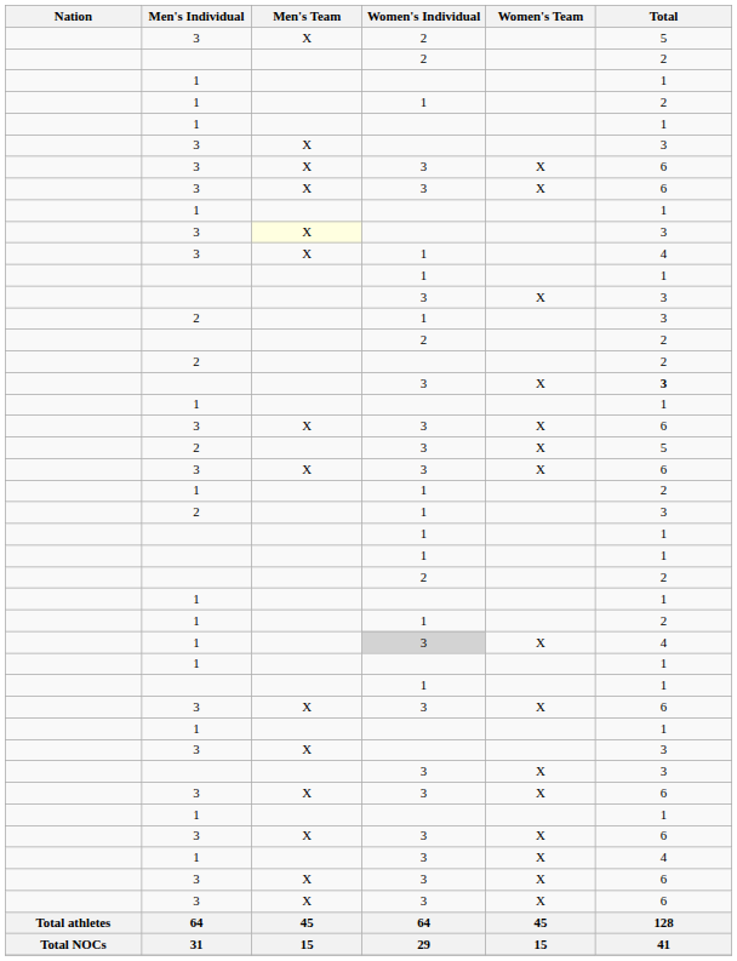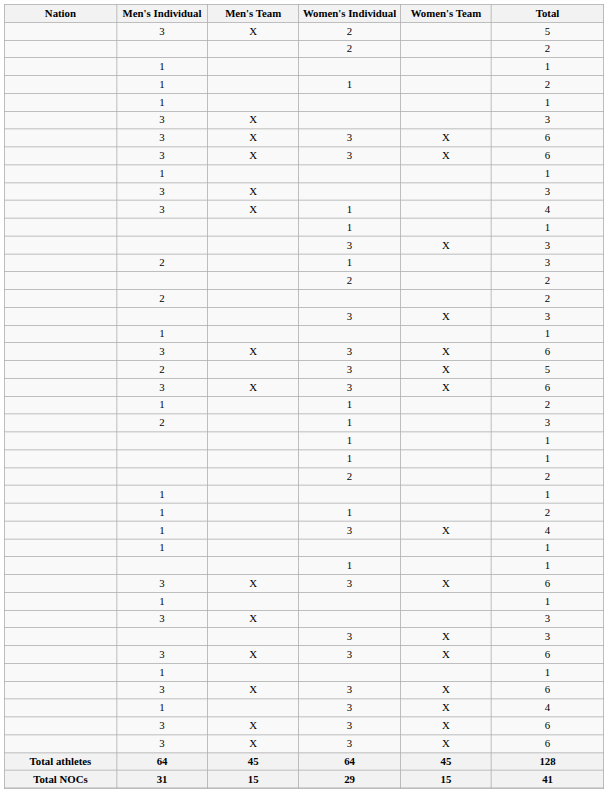row 11 | Men's Team: lightyellow background -> no background
row 18 | Total: bold -> normal
row 30 | Women's Individual: lightgrey background -> no background
